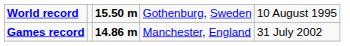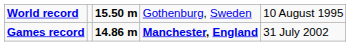Games record | column 4: normal -> bold
